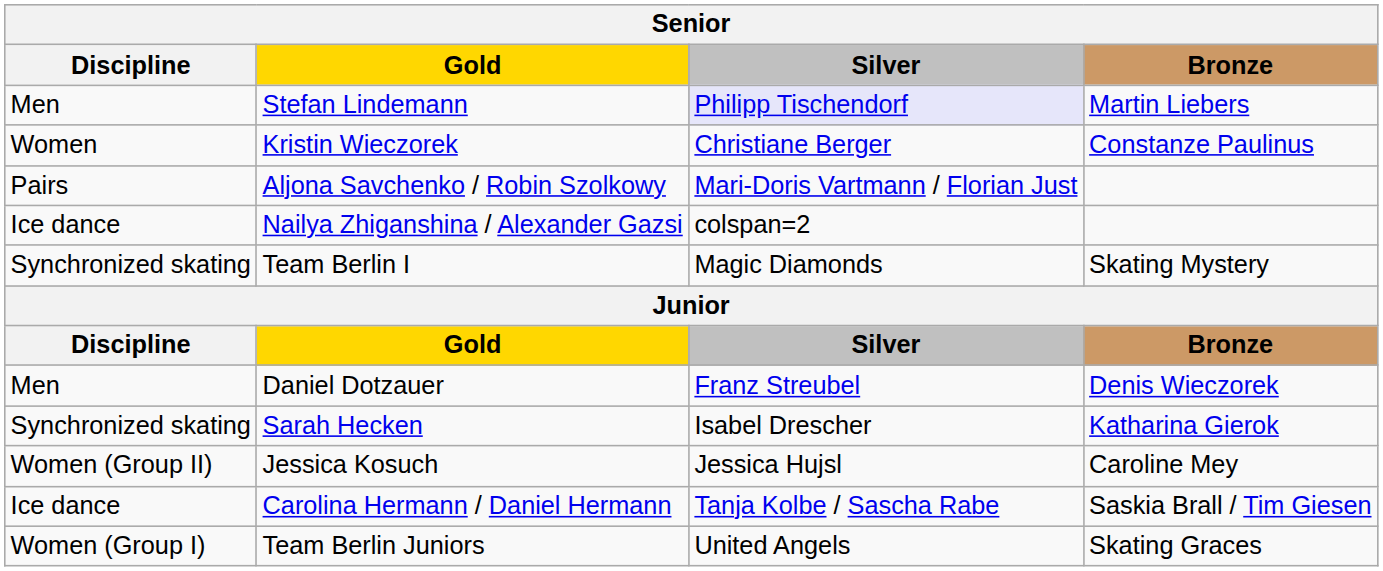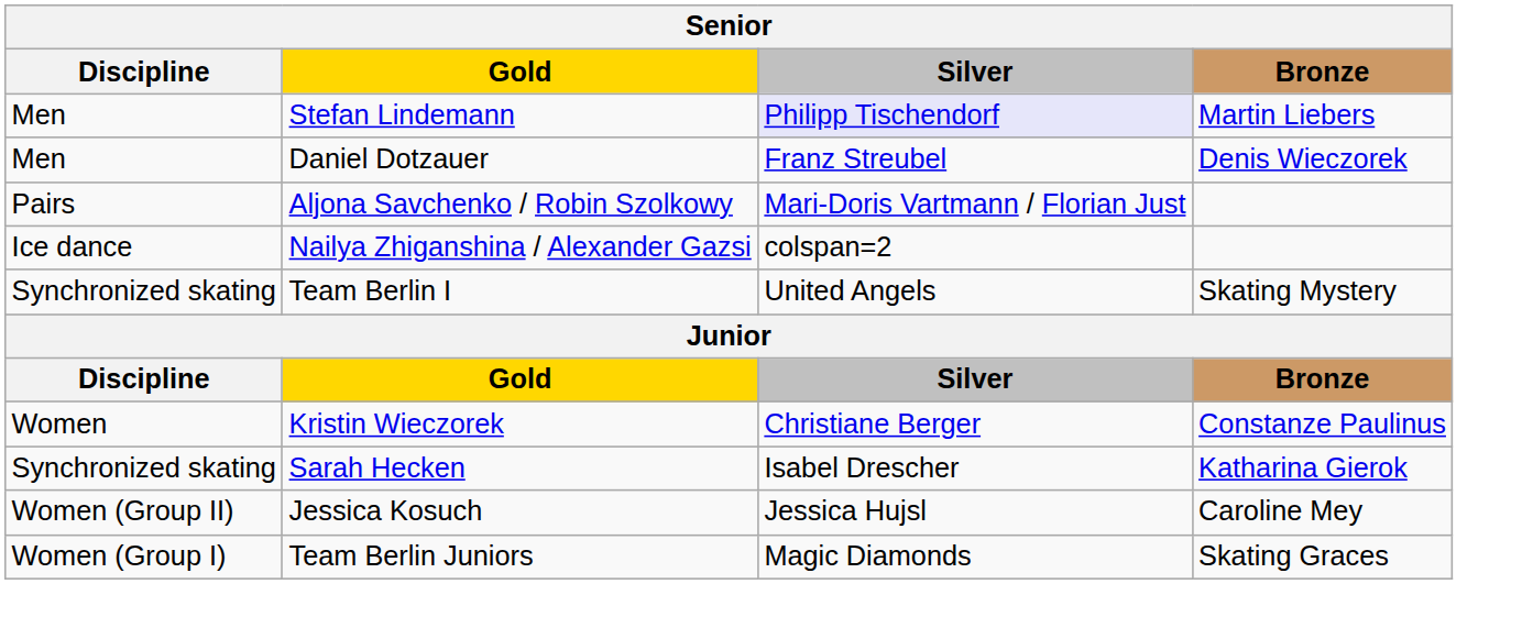rows swapped: Kristin Wieczorek <-> Daniel Dotzauer
Team Berlin I | Silver: Magic Diamonds -> United Angels
- row: Ice dance | Carolina Hermann / Daniel Hermann | Tanja Kolbe / Sascha Rabe | Saskia Brall / Tim Giesen
Team Berlin Juniors | Silver: United Angels -> Magic Diamonds
